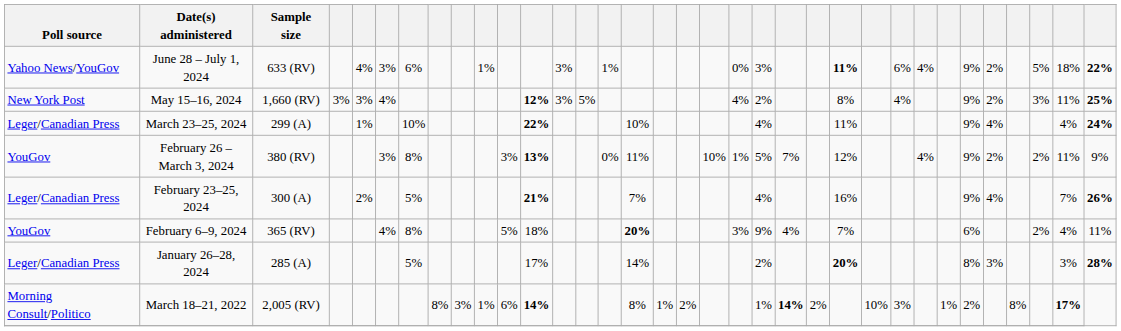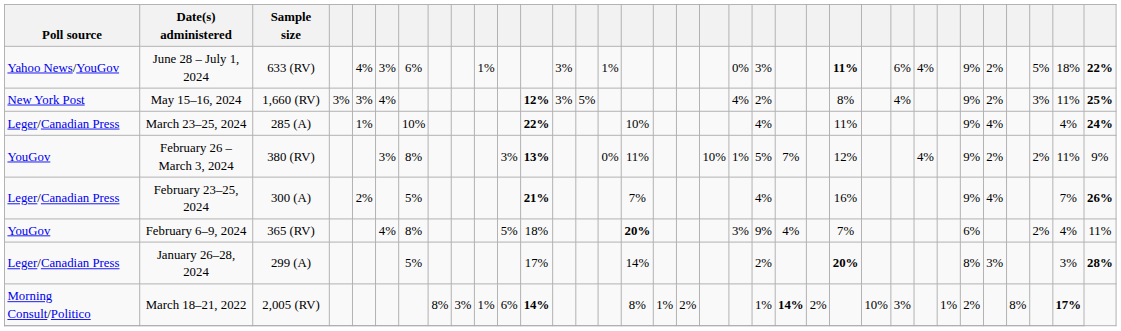March 23–25, 2024 | Sample size: 299 (A) -> 285 (A)
January 26–28, 2024 | Sample size: 285 (A) -> 299 (A)
